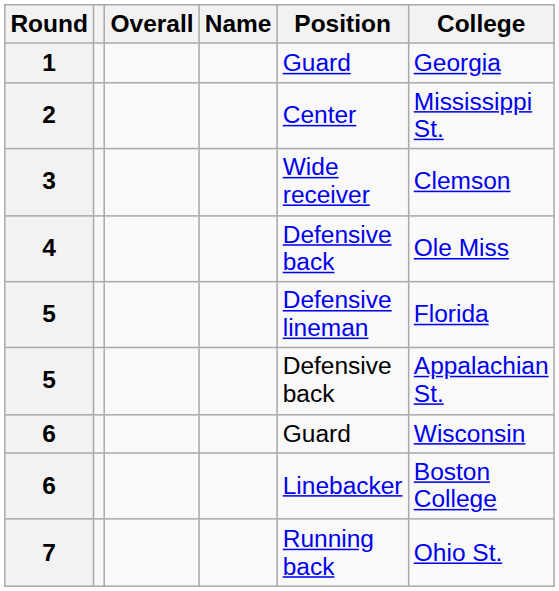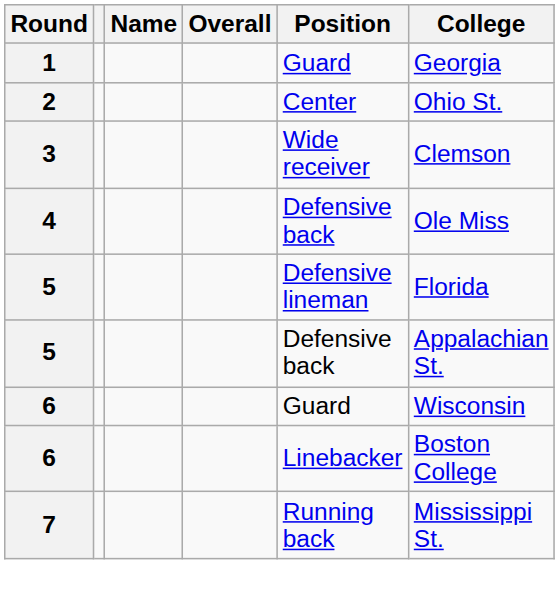columns swapped: Overall <-> Name
2 | College: Mississippi St. -> Ohio St.
7 | College: Ohio St. -> Mississippi St.
